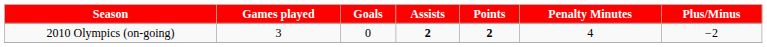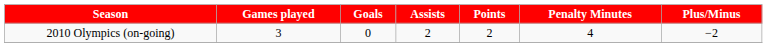2010 Olympics (on-going) | Assists: bold -> normal
2010 Olympics (on-going) | Points: bold -> normal
